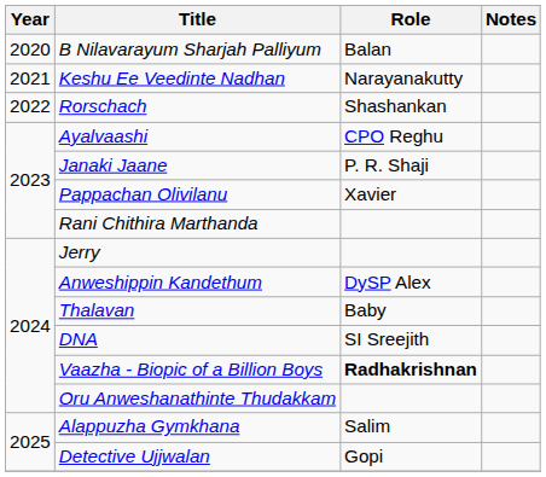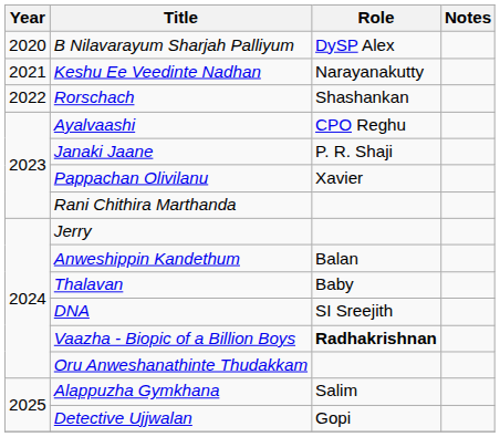B Nilavarayum Sharjah Palliyum | Role: Balan -> DySP Alex
Anweshippin Kandethum | Role: DySP Alex -> Balan
